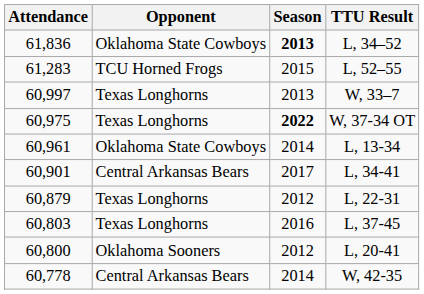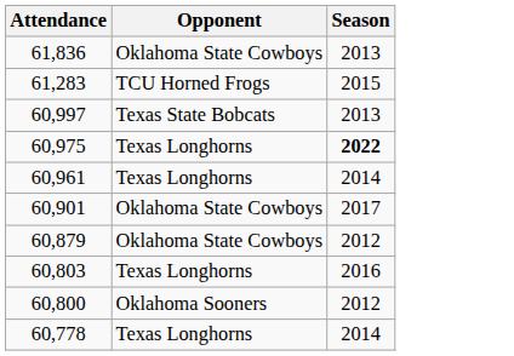- column: TTU Result | L, 34–52 | L, 52–55 | W, 33–7 | W, 37-34 OT | L, 13-34 | L, 34-41 | L, 22-31 | L, 37-45 | L, 20-41 | W, 42-35
61,836 | Season: bold -> normal
60,997 | Opponent: Texas Longhorns -> Texas State Bobcats
60,961 | Opponent: Oklahoma State Cowboys -> Texas Longhorns
60,901 | Opponent: Central Arkansas Bears -> Oklahoma State Cowboys
60,879 | Opponent: Texas Longhorns -> Oklahoma State Cowboys
60,778 | Opponent: Central Arkansas Bears -> Texas Longhorns
